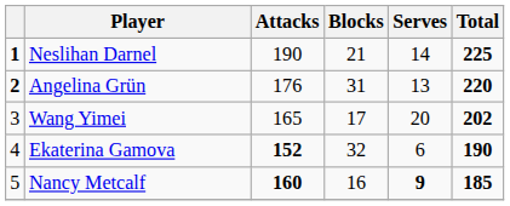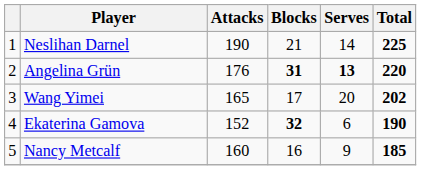Neslihan Darnel | column 1: bold -> normal
Angelina Grün | column 1: bold -> normal
Angelina Grün | Blocks: normal -> bold
Angelina Grün | Serves: normal -> bold
Ekaterina Gamova | Attacks: bold -> normal
Ekaterina Gamova | Blocks: normal -> bold
Nancy Metcalf | Attacks: bold -> normal
Nancy Metcalf | Serves: bold -> normal
